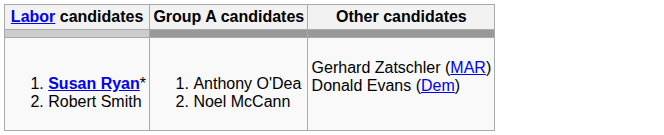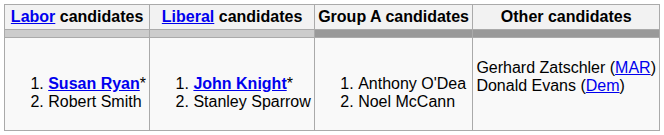+ column: Liberal candidates | John Knight* Stanley Sparrow
